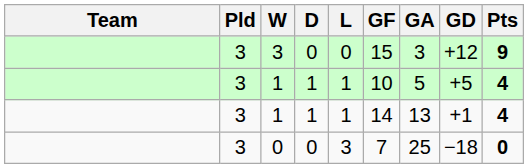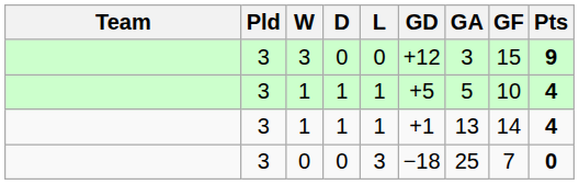columns swapped: GF <-> GD
